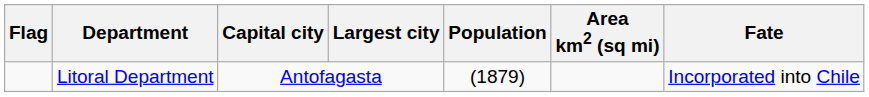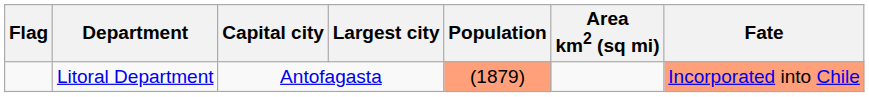Litoral Department | Population: no background -> lightsalmon background
Litoral Department | Fate: no background -> lightsalmon background
